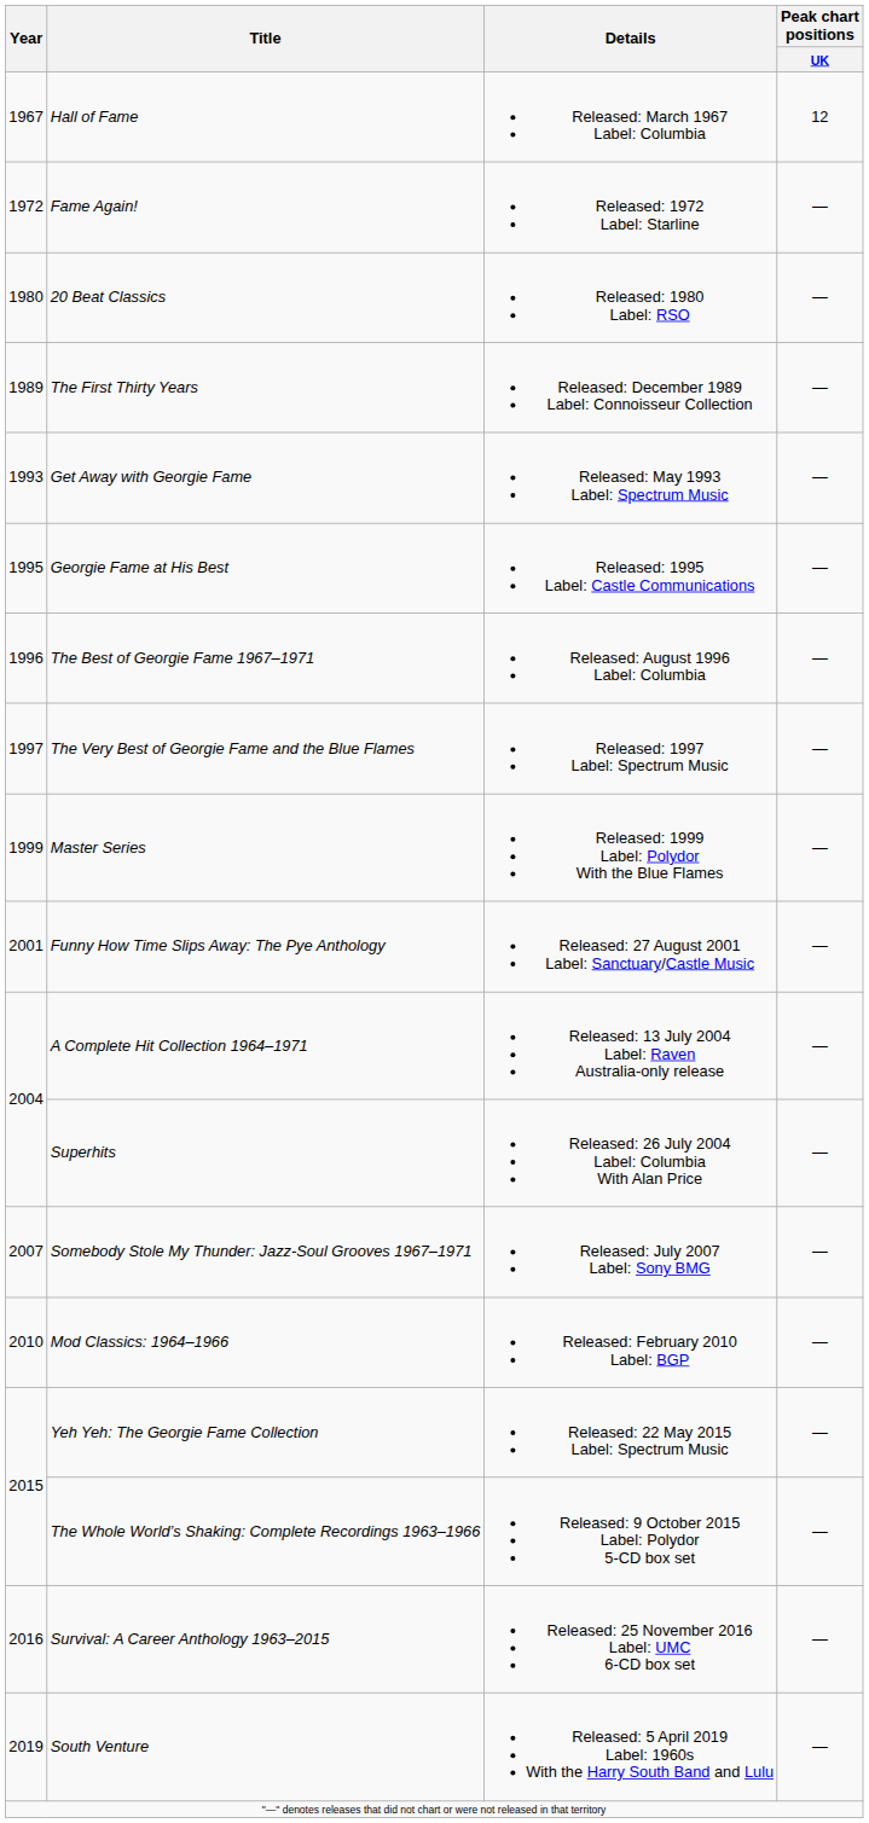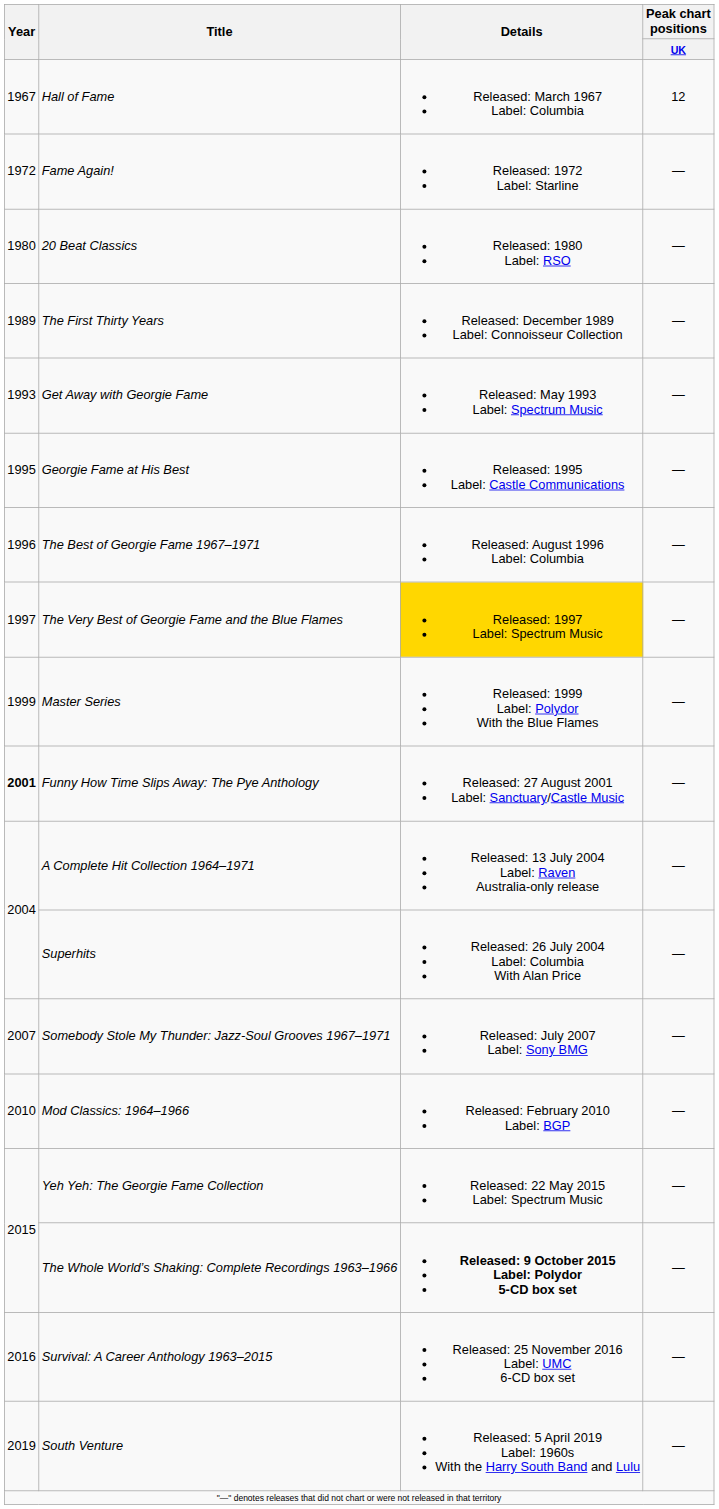The Very Best of Georgie Fame and the Blue Flames | Details: no background -> gold background
Funny How Time Slips Away: The Pye Anthology | Year: normal -> bold
The Whole World’s Shaking: Complete Recordings 1963–1966 | Details: normal -> bold
